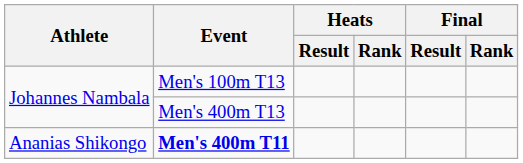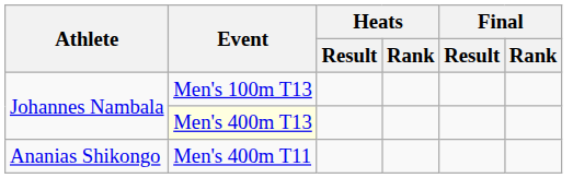Men's 400m T13 | Event: no background -> lightyellow background
Men's 400m T11 | Event: bold -> normal
